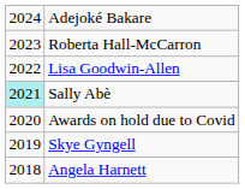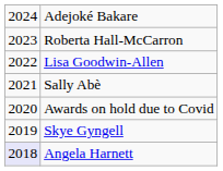Sally Abè | column 1: paleturquoise background -> no background
Angela Harnett | column 1: no background -> lavender background
